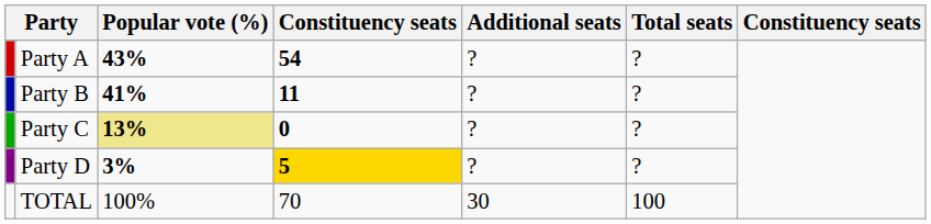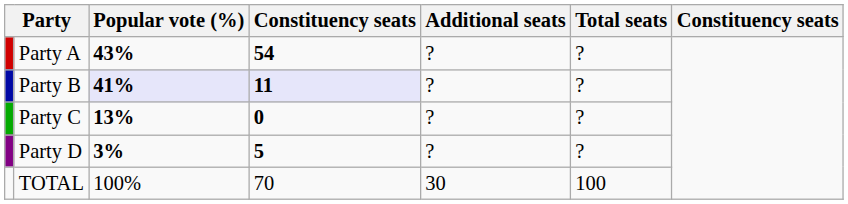Party B | Popular vote (%): no background -> lavender background
Party B | column 4: no background -> lavender background
Party C | Popular vote (%): khaki background -> no background
Party D | column 4: gold background -> no background
